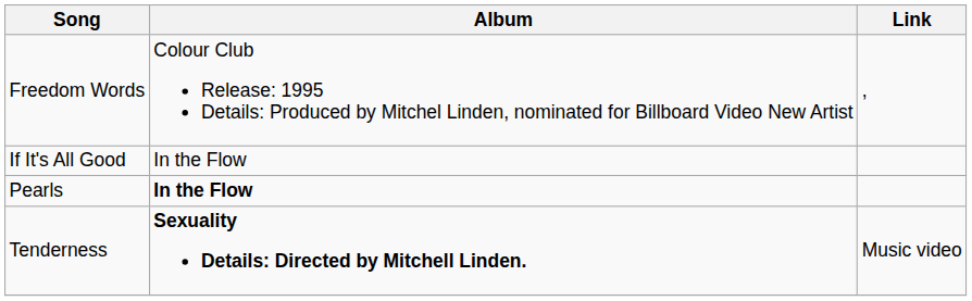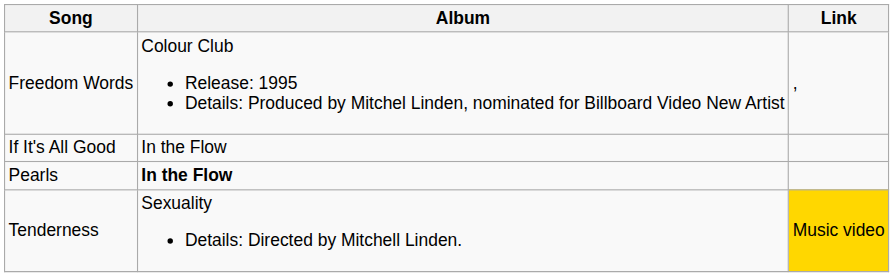Tenderness | Album: bold -> normal
Tenderness | Link: no background -> gold background
